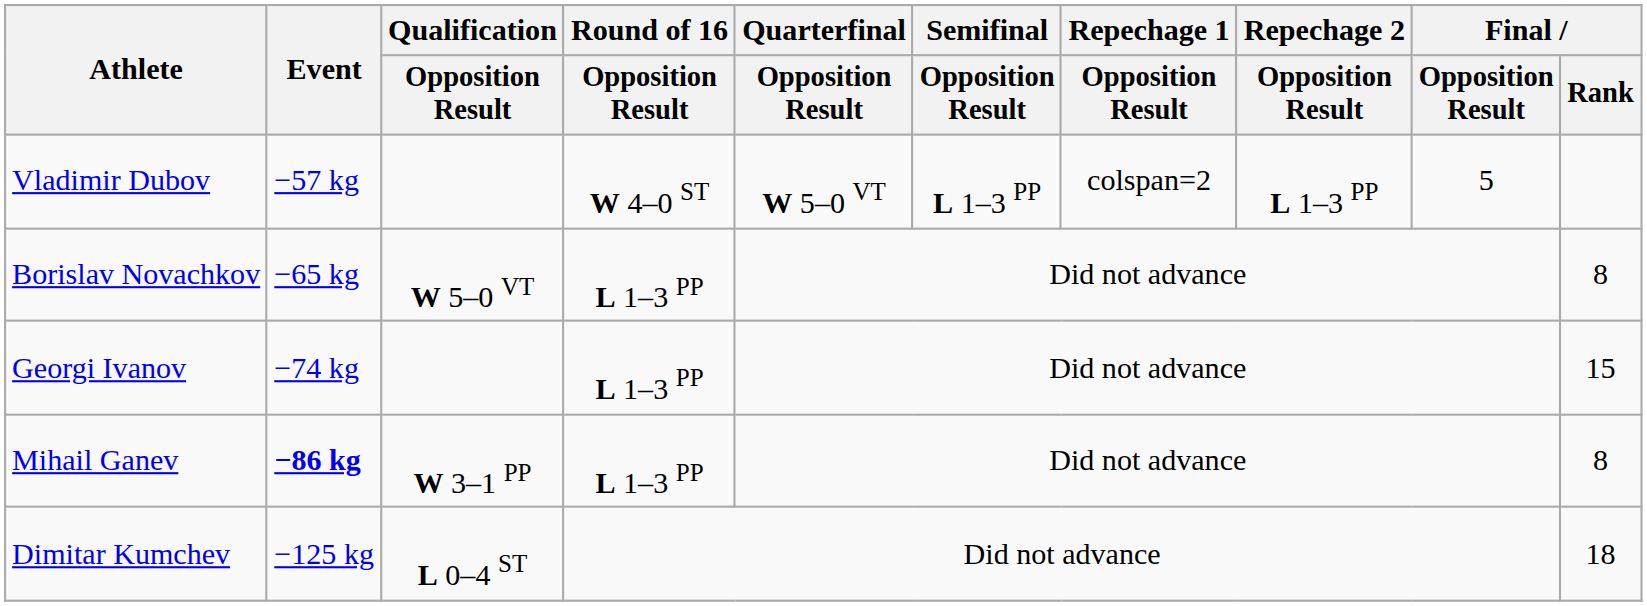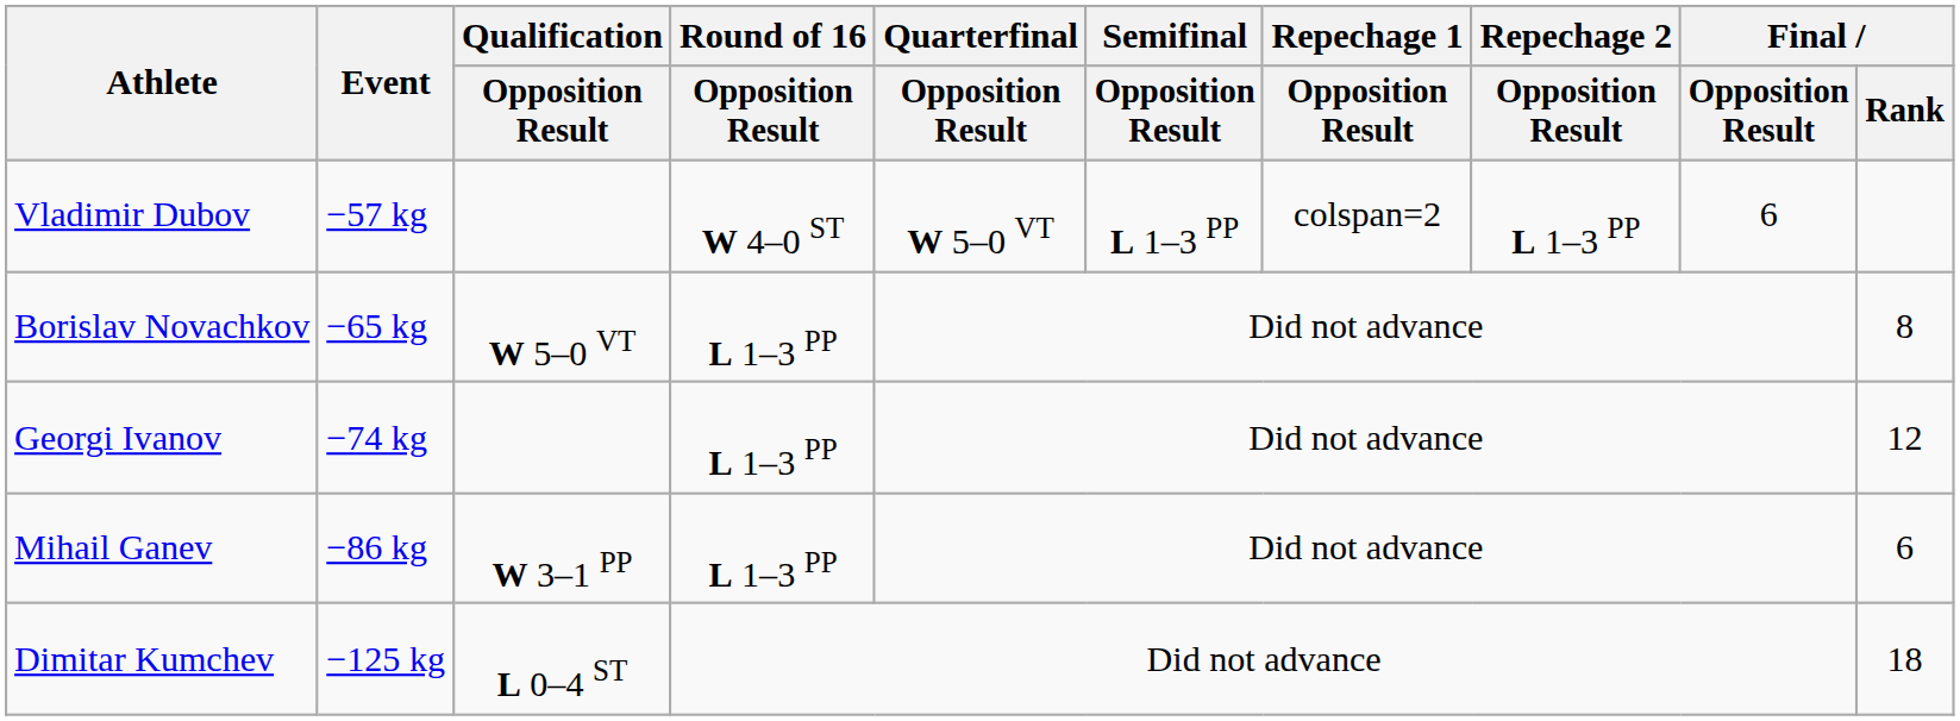Vladimir Dubov | Final / Opposition Result: 5 -> 6
Georgi Ivanov | Final / Rank: 15 -> 12
Mihail Ganev | Event: bold -> normal
Mihail Ganev | Final / Rank: 8 -> 6
